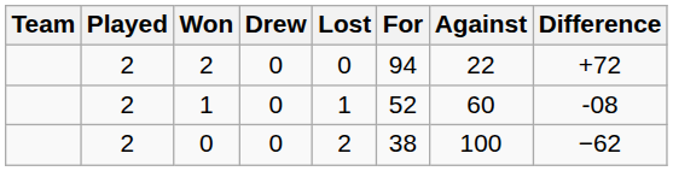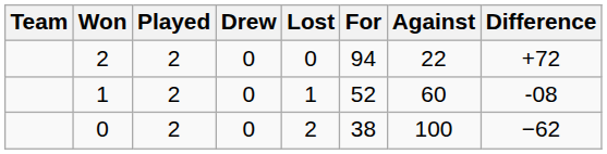columns swapped: Played <-> Won
